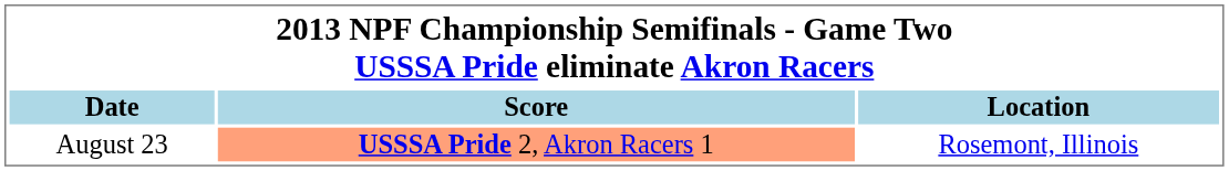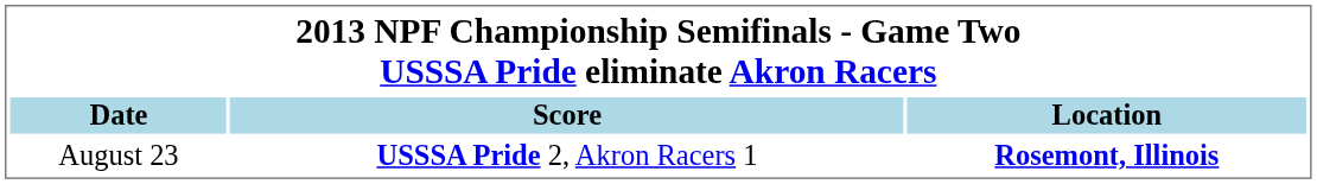August 23 | Score: lightsalmon background -> no background
August 23 | Location: normal -> bold
